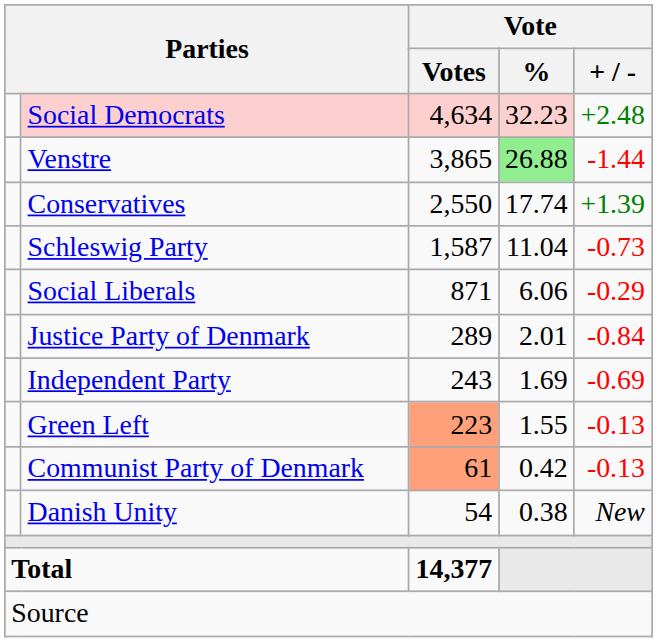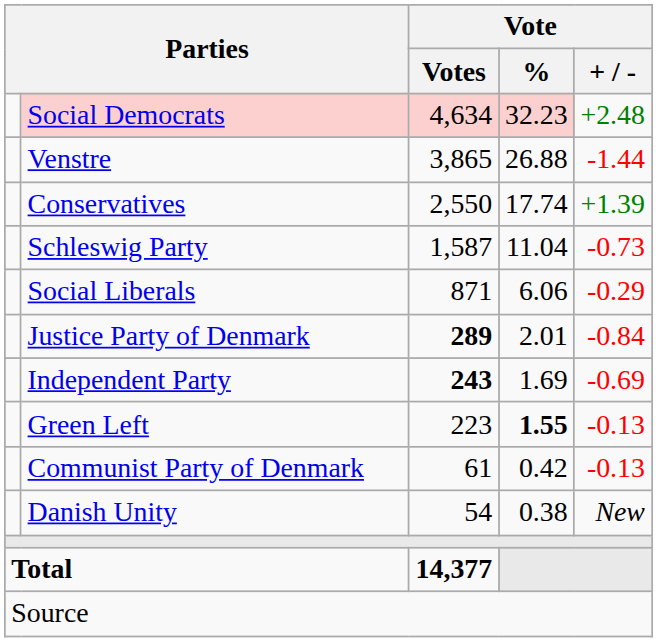Venstre | Vote / %: lightgreen background -> no background
Justice Party of Denmark | Vote / Votes: normal -> bold
Independent Party | Vote / Votes: normal -> bold
Green Left | Vote / Votes: lightsalmon background -> no background
Green Left | Vote / %: normal -> bold
Communist Party of Denmark | Vote / Votes: lightsalmon background -> no background
